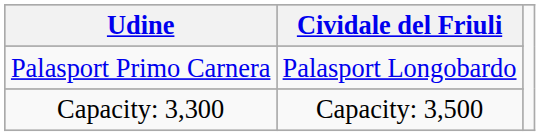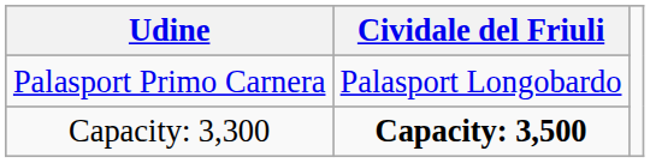Capacity: 3,300 | Cividale del Friuli: normal -> bold
